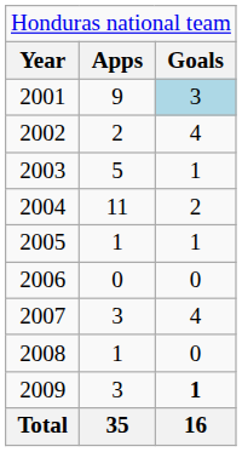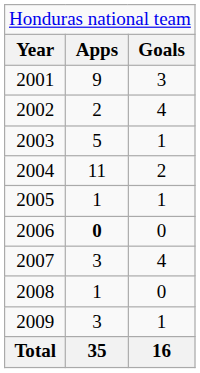2001 | column 3: lightblue background -> no background
2006 | column 2: normal -> bold
2009 | column 3: bold -> normal
